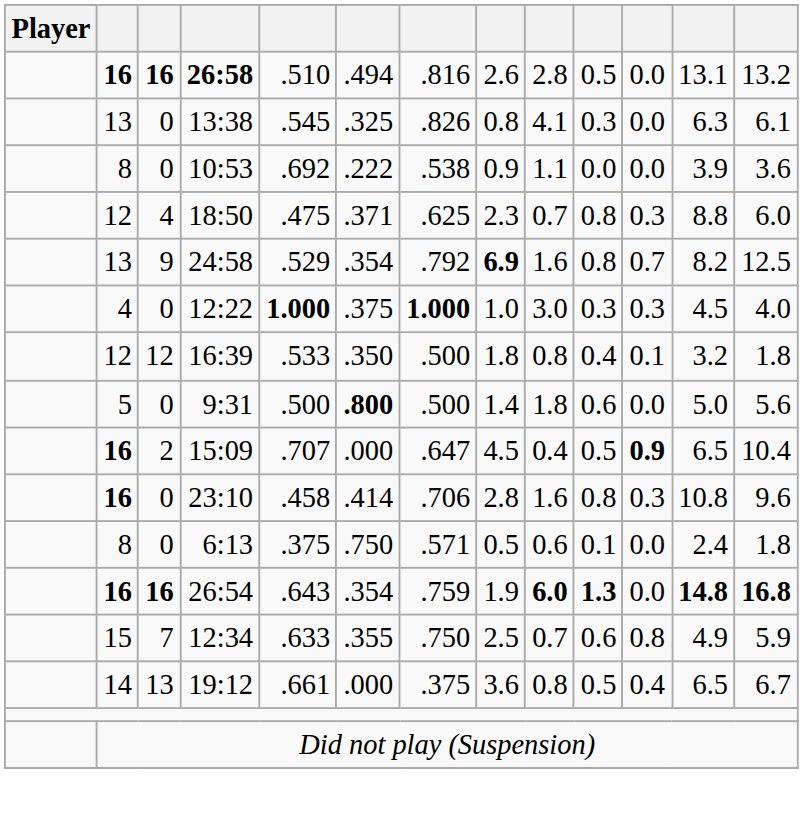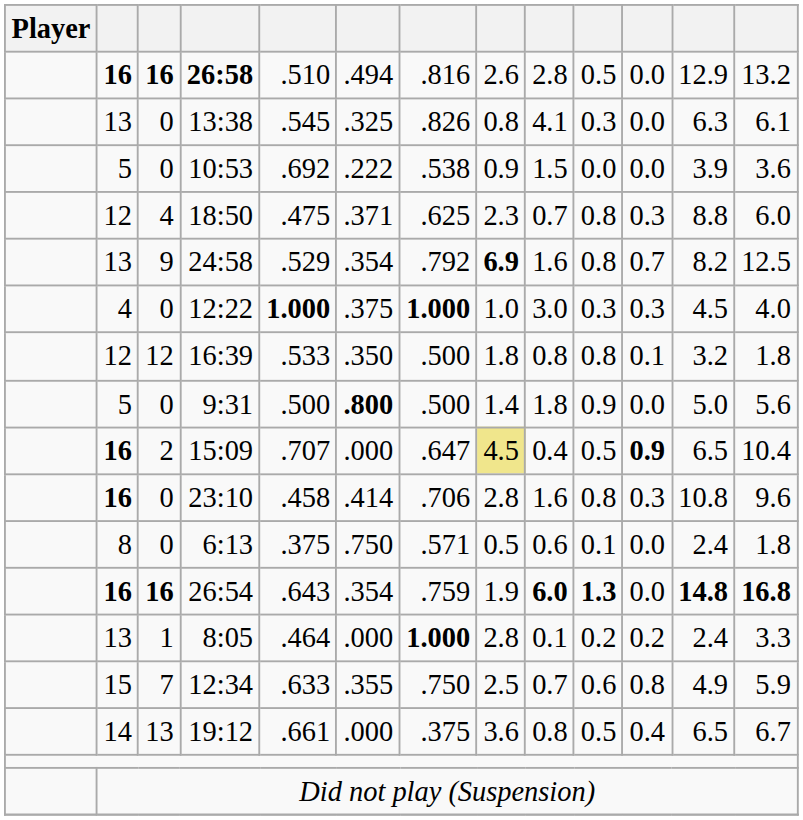26:58 | column 12: 13.1 -> 12.9
10:53 | column 2: 8 -> 5
10:53 | column 9: 1.1 -> 1.5
16:39 | column 10: 0.4 -> 0.8
9:31 | column 10: 0.6 -> 0.9
15:09 | column 8: no background -> khaki background
+ row: 13 | 1 | 8:05 | .464 | .000 | 1.000 | 2.8 | 0.1 | 0.2 | 0.2 | 2.4 | 3.3
